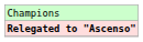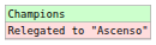row 2 | column 1: bold -> normal
